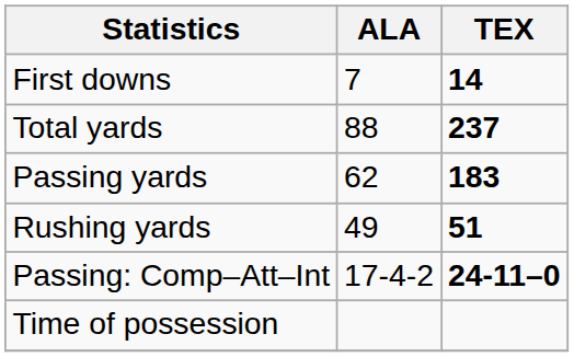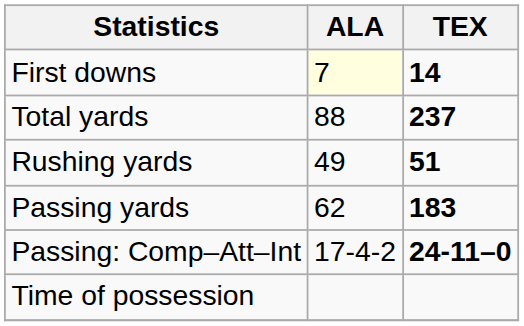First downs | ALA: no background -> lightyellow background
rows swapped: Rushing yards <-> Passing yards
